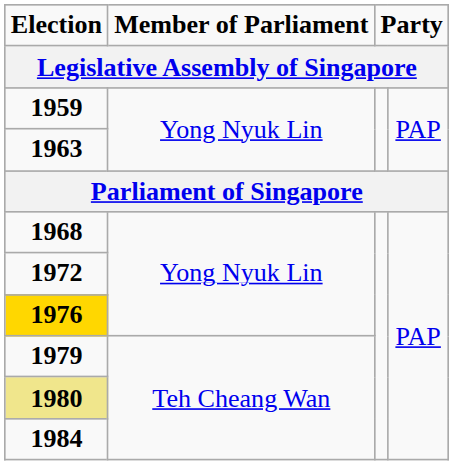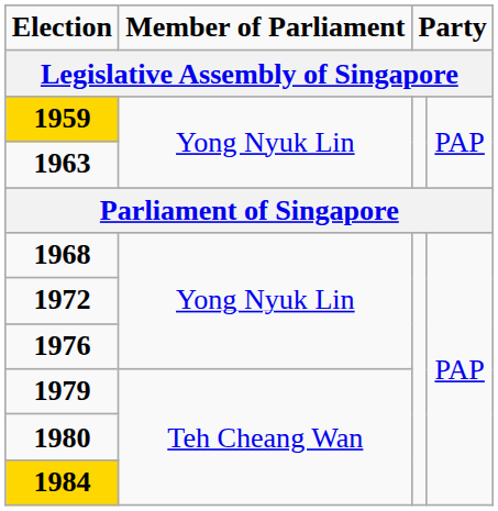1959 | Election: no background -> gold background
1976 | Election: gold background -> no background
1980 | Election: khaki background -> no background
1984 | Election: no background -> gold background
